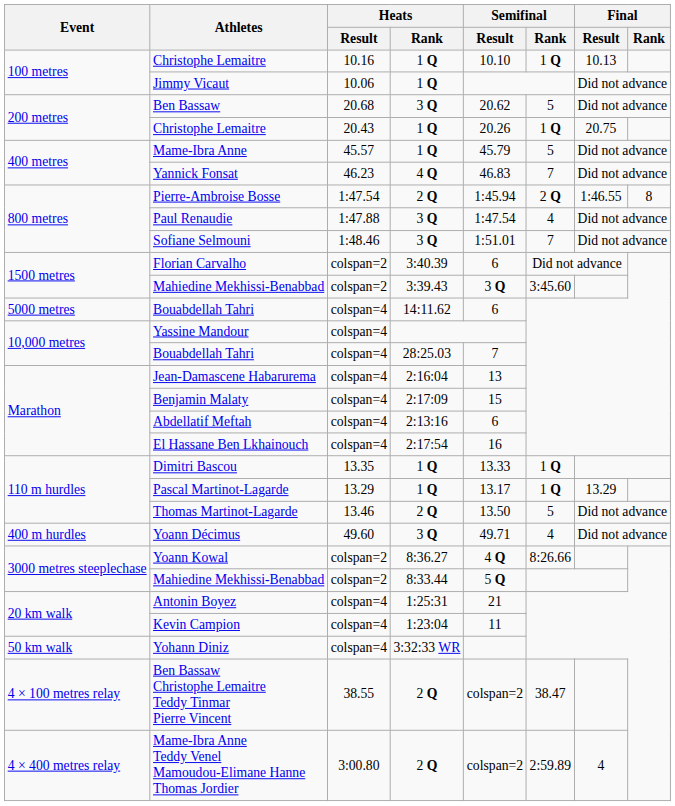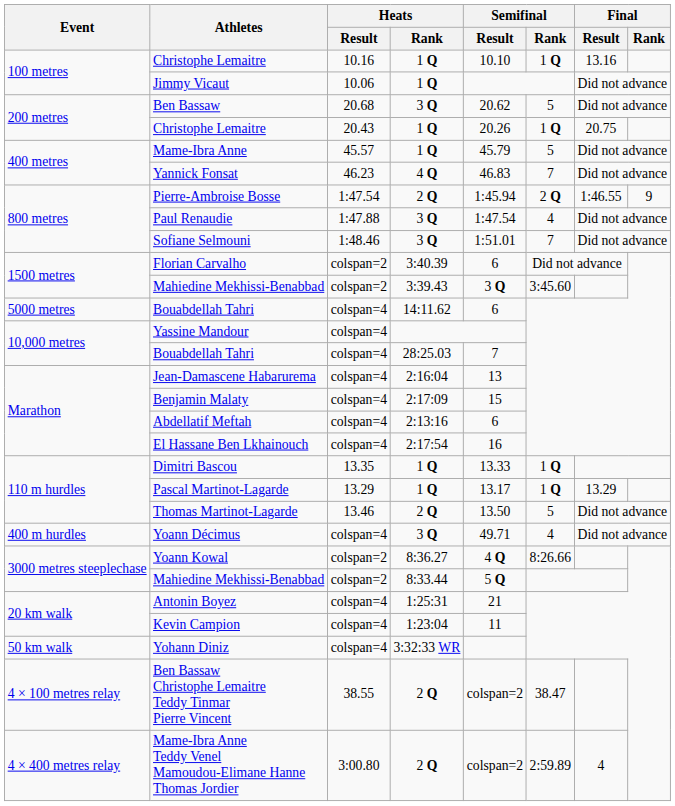100 metres / Christophe Lemaitre | Final / Result: 10.13 -> 13.16
Pierre-Ambroise Bosse | Final / Rank: 8 -> 9
Yoann Décimus | Heats / Result: 49.60 -> colspan=4
